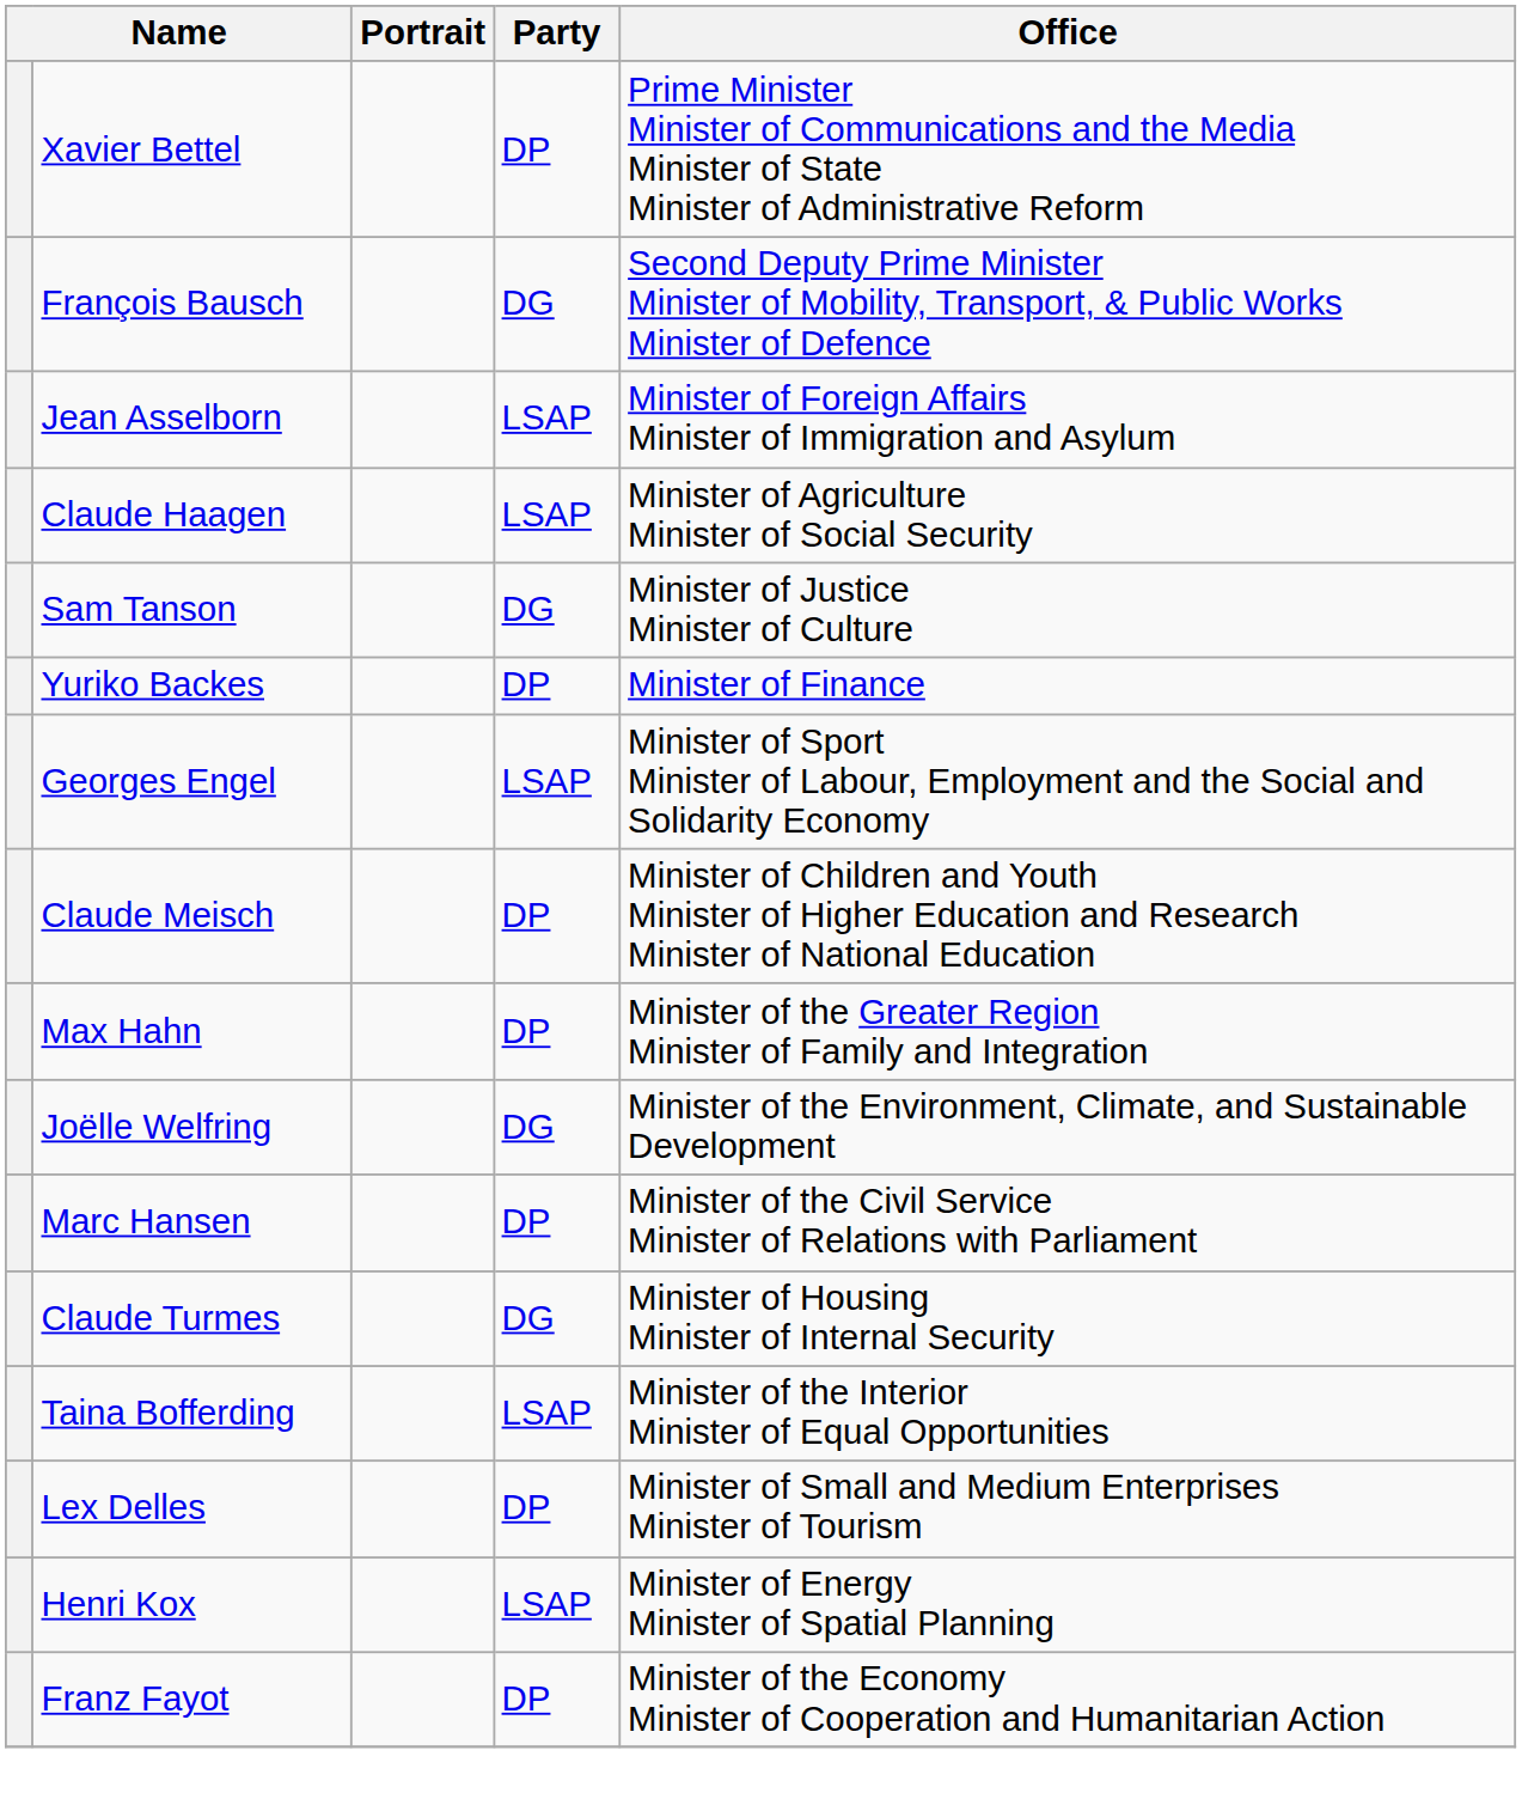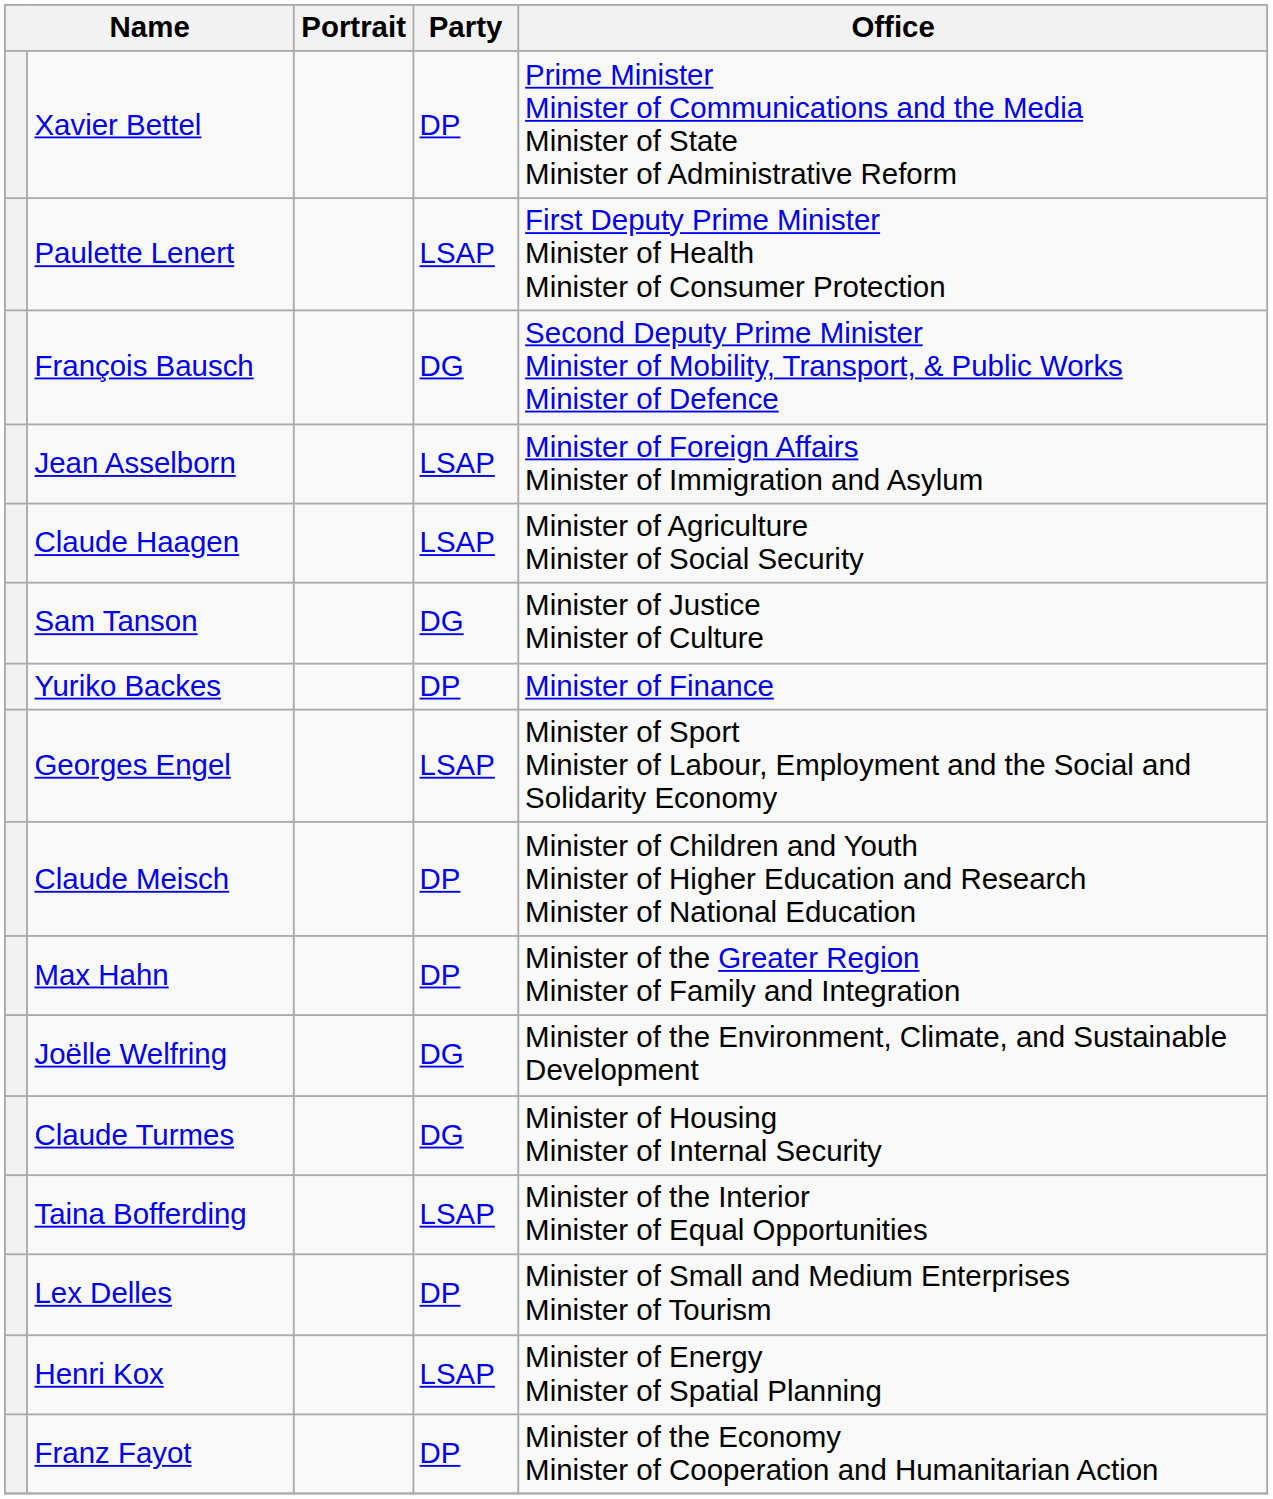+ row: Paulette Lenert | LSAP | First Deputy Prime Minister Minister of Health Minister of Consumer Protection
- row: Marc Hansen | DP | Minister of the Civil Service Minister of Relations with Parliament
